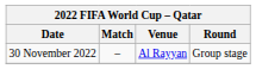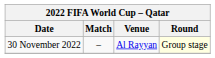30 November 2022 | Round: no background -> lightyellow background
